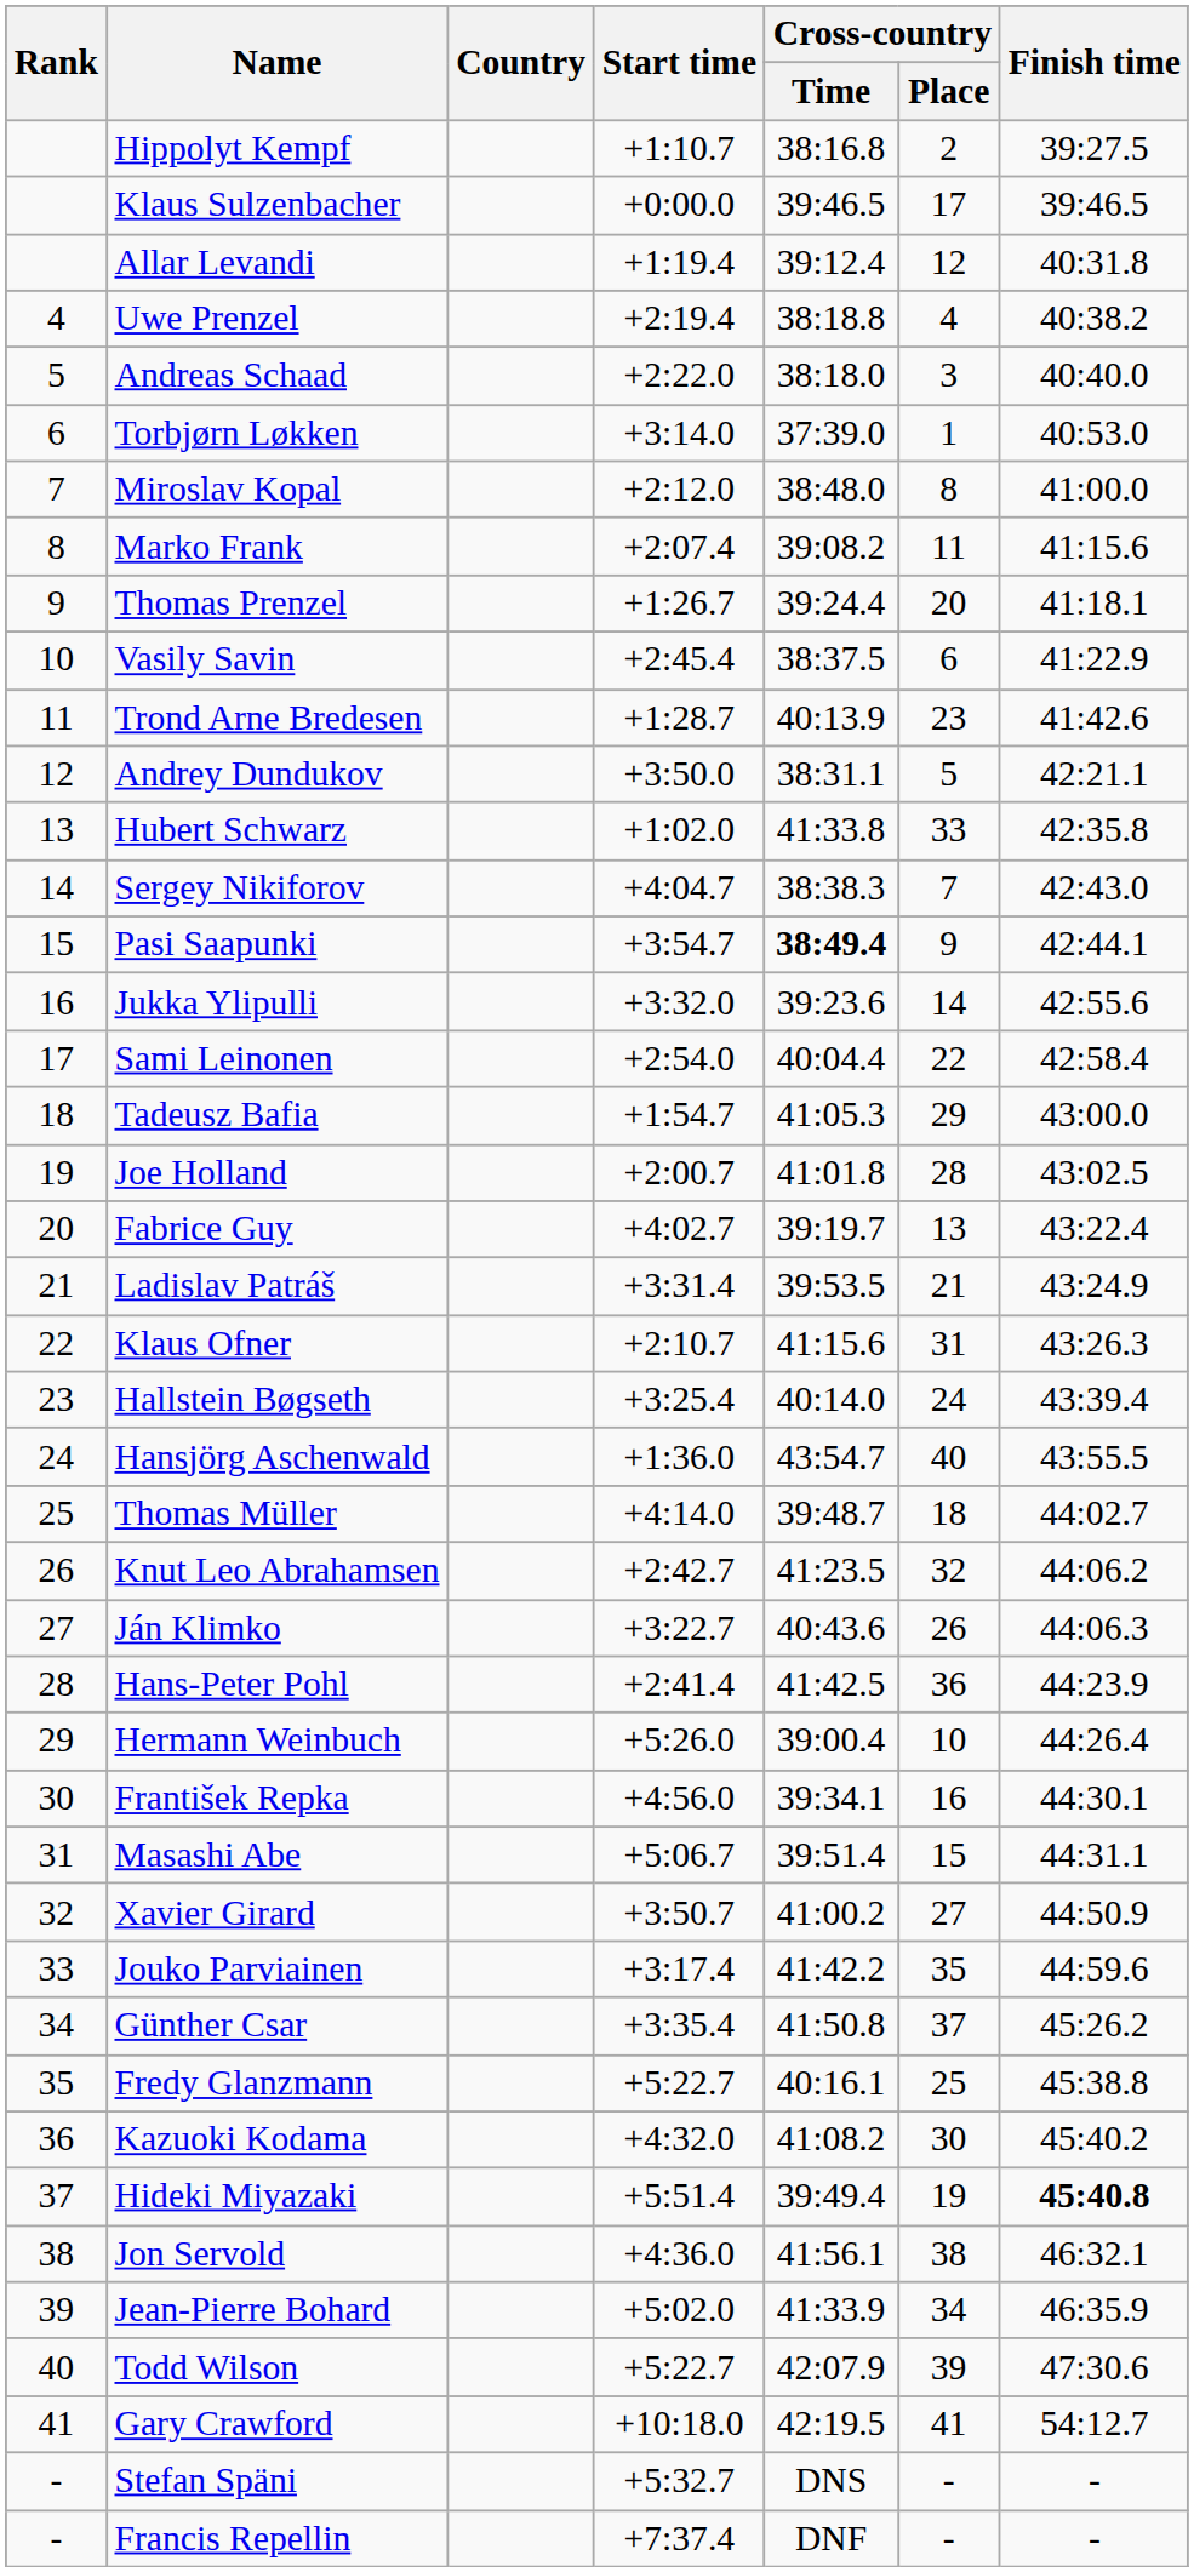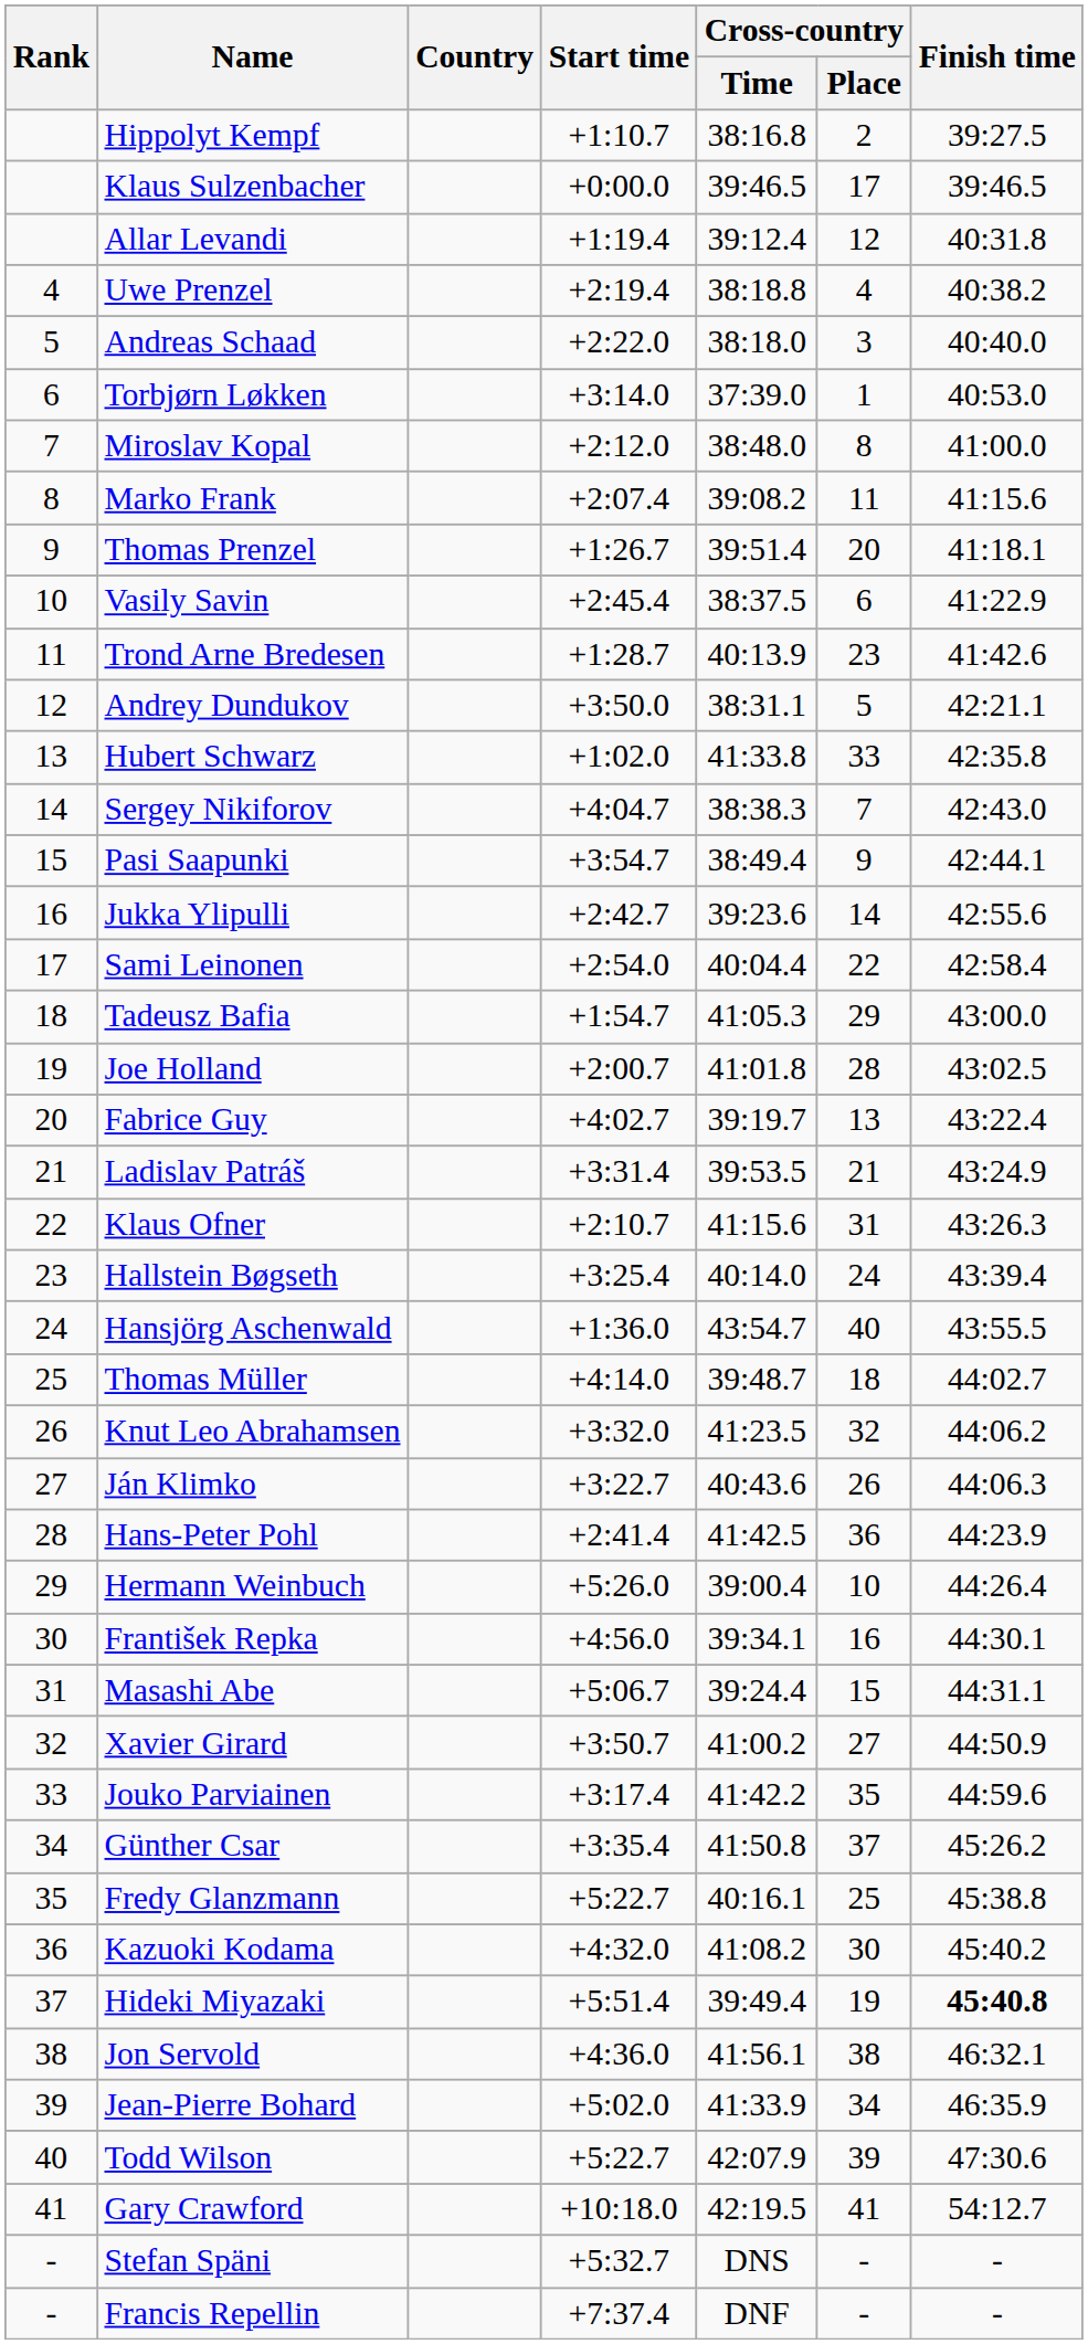Thomas Prenzel | Cross-country / Time: 39:24.4 -> 39:51.4
Pasi Saapunki | Cross-country / Time: bold -> normal
Jukka Ylipulli | Start time: +3:32.0 -> +2:42.7
Knut Leo Abrahamsen | Start time: +2:42.7 -> +3:32.0
Masashi Abe | Cross-country / Time: 39:51.4 -> 39:24.4
